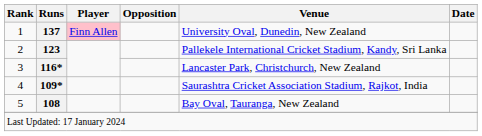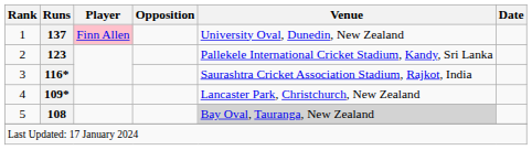3 | Venue: Lancaster Park, Christchurch, New Zealand -> Saurashtra Cricket Association Stadium, Rajkot, India
4 | Venue: Saurashtra Cricket Association Stadium, Rajkot, India -> Lancaster Park, Christchurch, New Zealand
5 | Venue: no background -> lightgrey background
